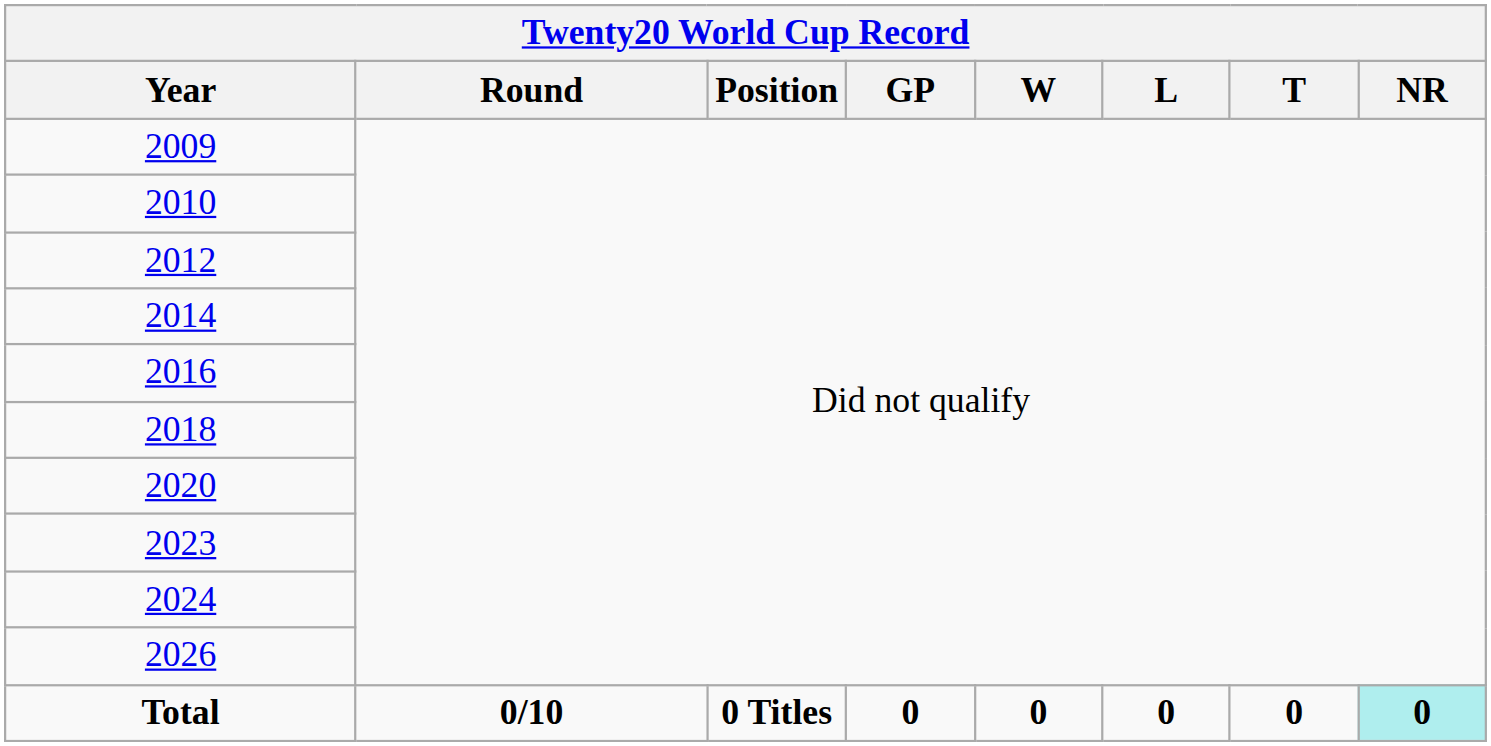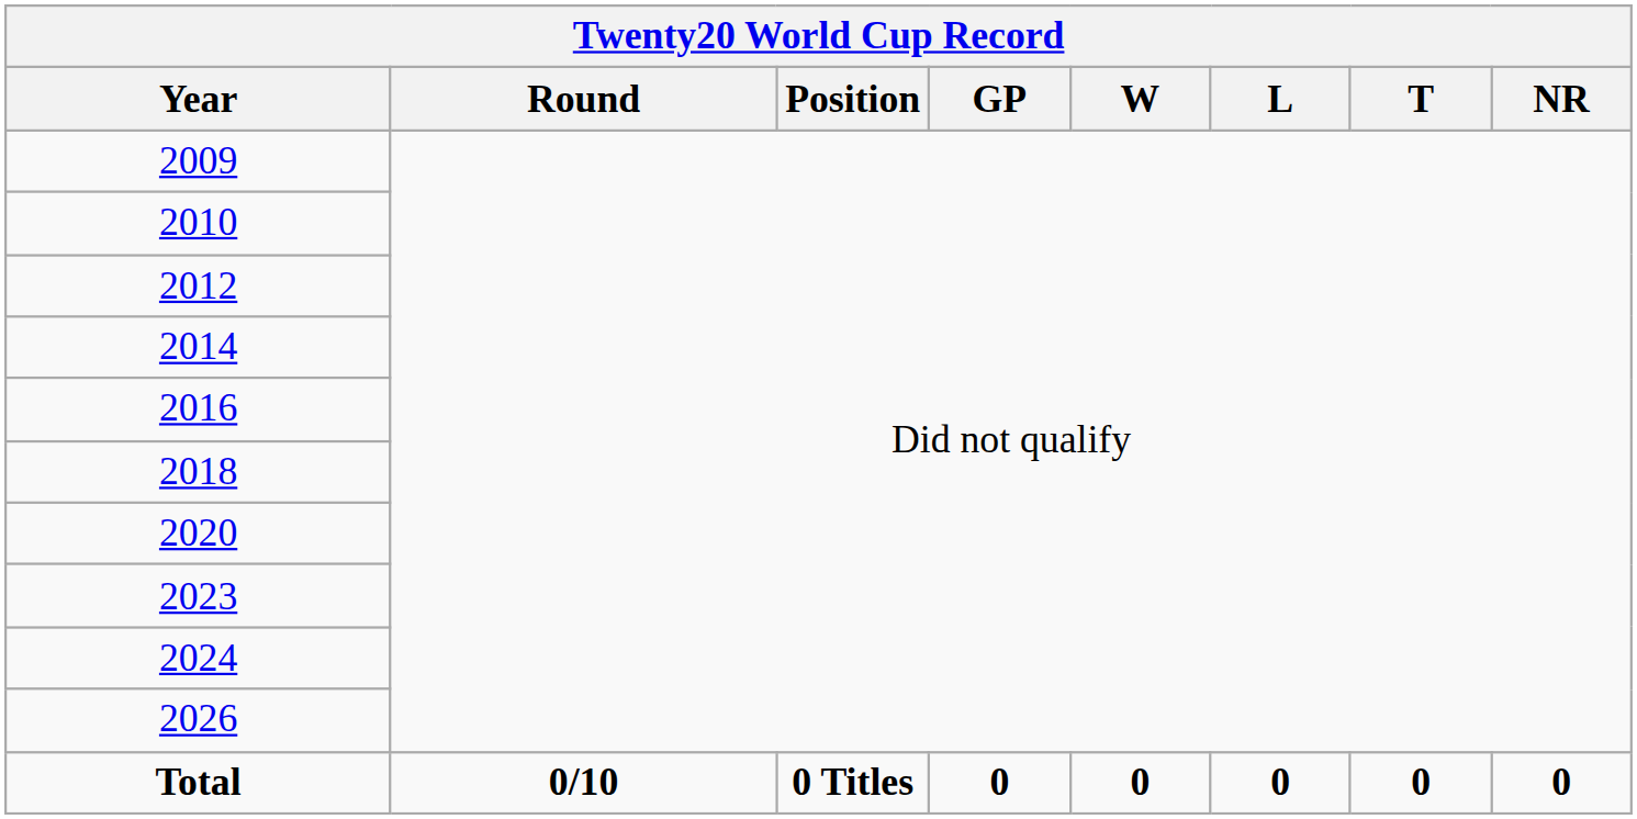Total | NR: paleturquoise background -> no background
